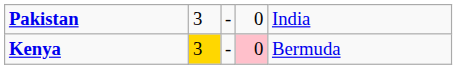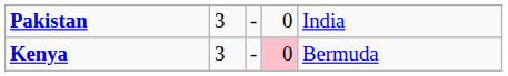Kenya | column 2: gold background -> no background
